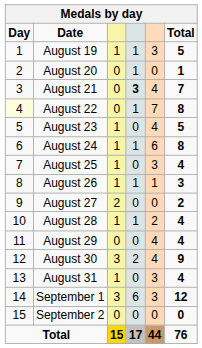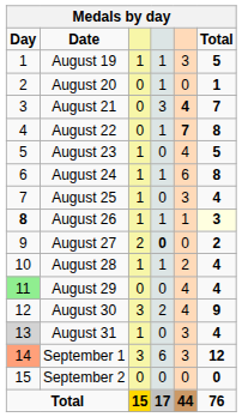August 21 | column 4: bold -> normal
August 21 | column 5: normal -> bold
August 22 | Day: lightyellow background -> no background
August 22 | column 5: normal -> bold
August 26 | Day: normal -> bold
August 26 | Total: no background -> lightyellow background
August 27 | column 4: normal -> bold
August 29 | Day: no background -> lightgreen background
August 31 | Day: no background -> lightgrey background
September 1 | Day: no background -> lightsalmon background
